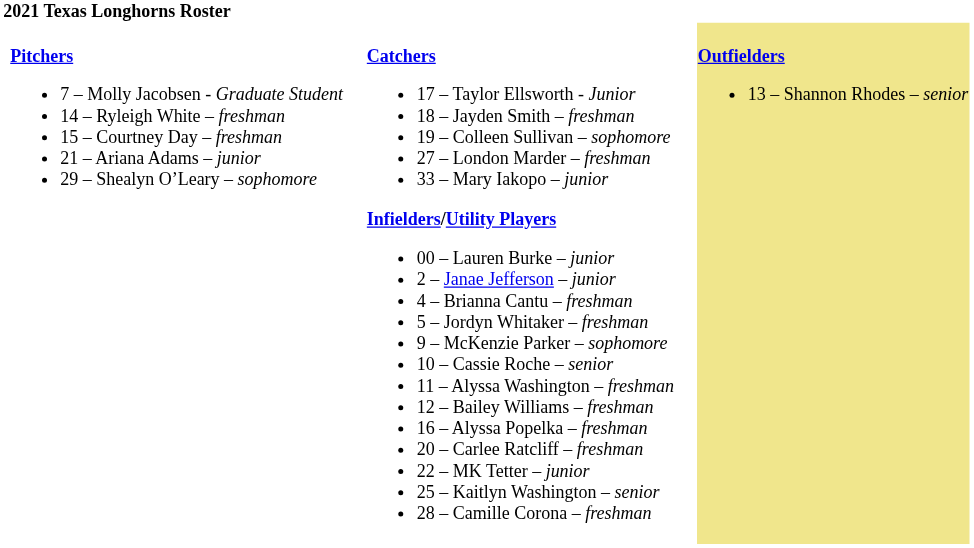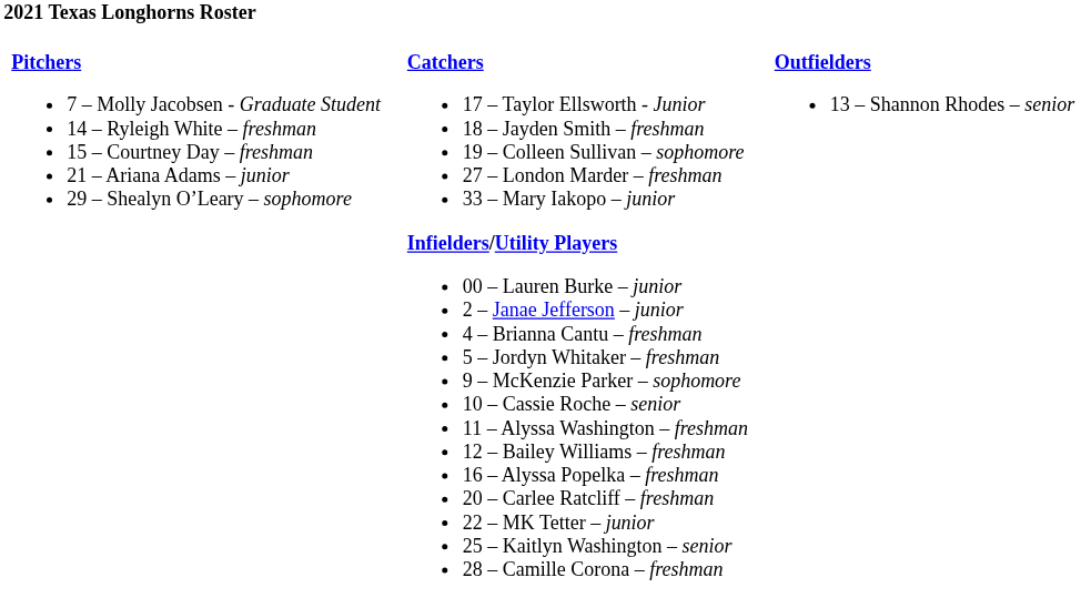row 2 | column 3: khaki background -> no background
